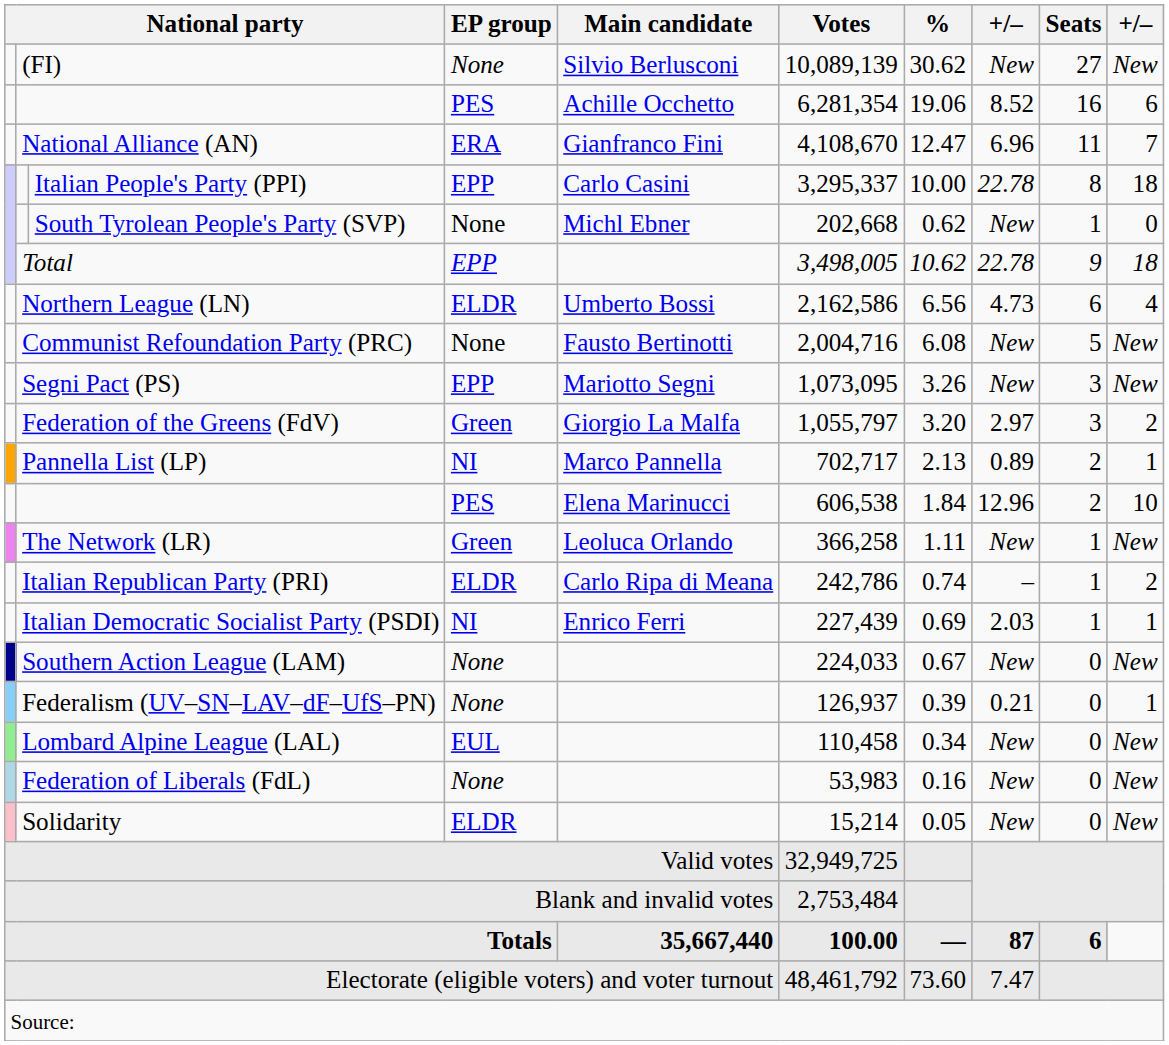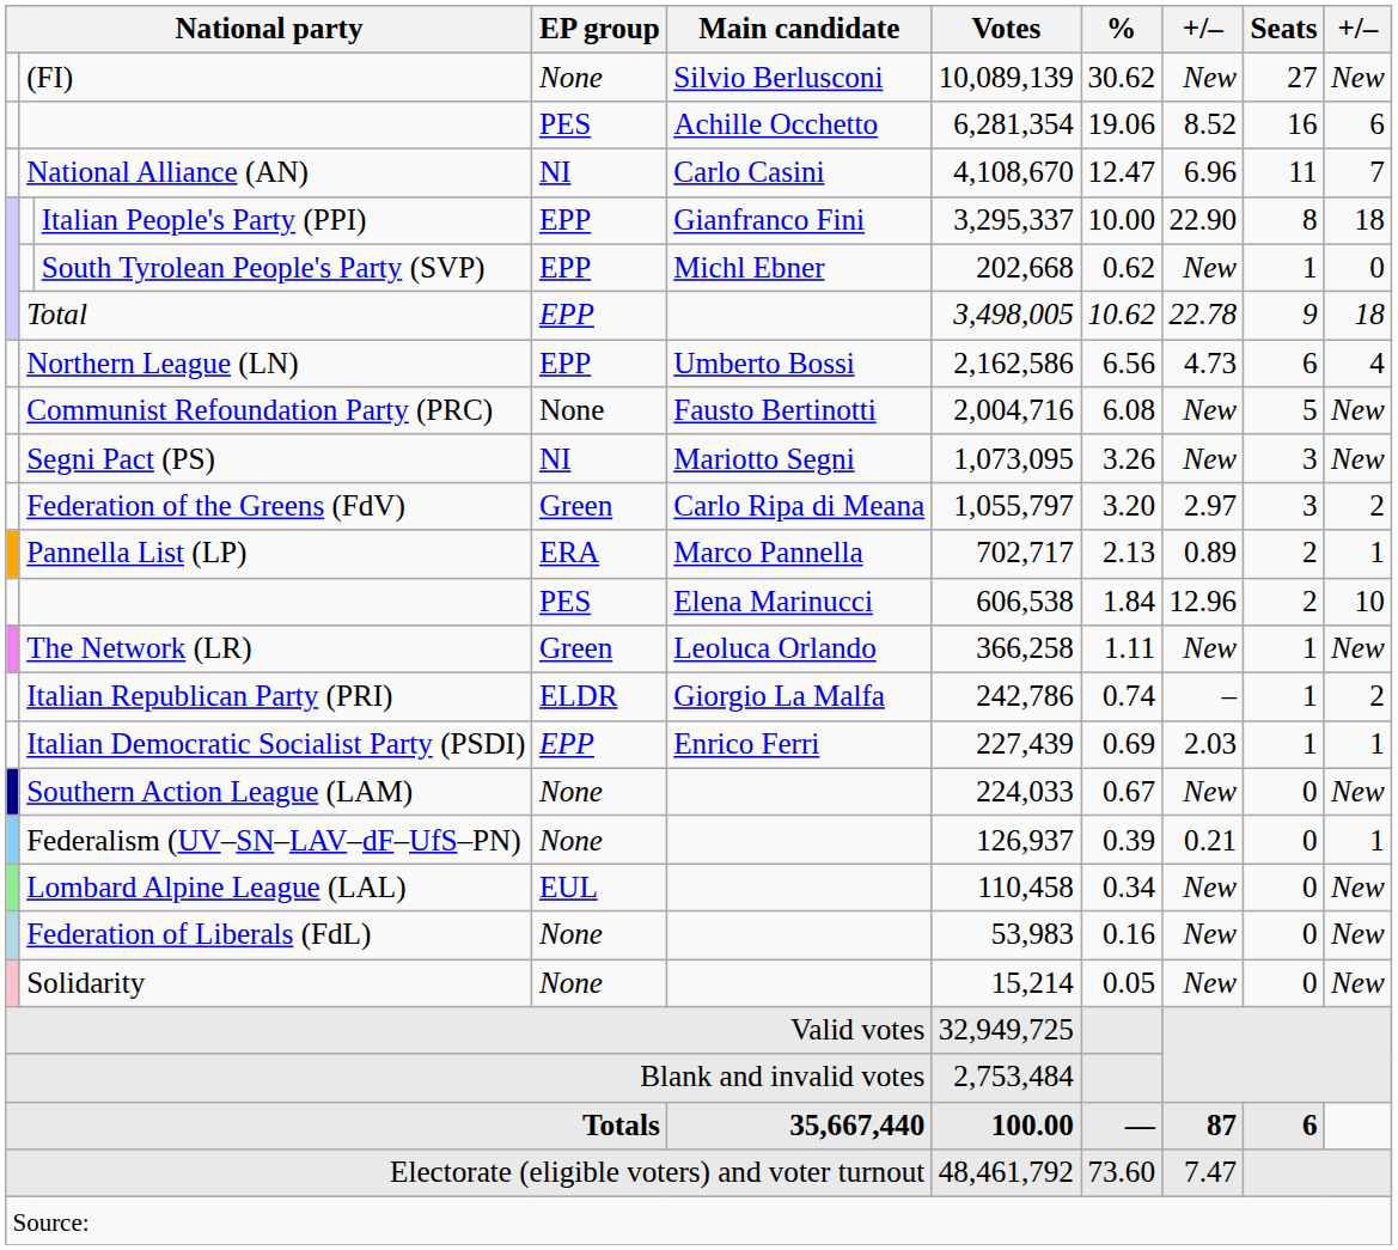National Alliance (AN) | EP group: ERA -> NI
National Alliance (AN) | Main candidate: Gianfranco Fini -> Carlo Casini
Italian People's Party (PPI) | Main candidate: Carlo Casini -> Gianfranco Fini
Italian People's Party (PPI) | column 8: 22.78 -> 22.90
South Tyrolean People's Party (SVP) | EP group: None -> EPP
Northern League (LN) | EP group: ELDR -> EPP
Segni Pact (PS) | EP group: EPP -> NI
Federation of the Greens (FdV) | Main candidate: Giorgio La Malfa -> Carlo Ripa di Meana
Pannella List (LP) | EP group: NI -> ERA
Italian Republican Party (PRI) | Main candidate: Carlo Ripa di Meana -> Giorgio La Malfa
Italian Democratic Socialist Party (PSDI) | EP group: NI -> EPP
Solidarity | EP group: ELDR -> None
